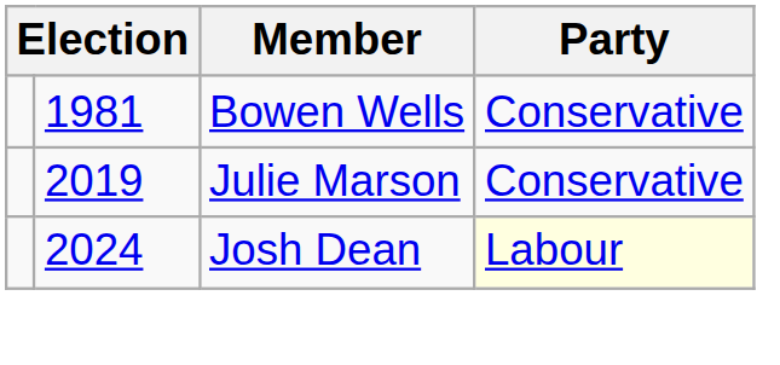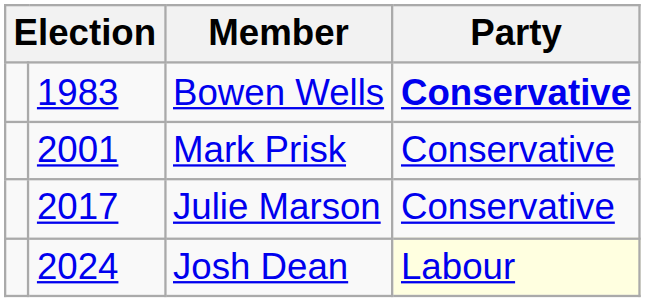Bowen Wells | column 2: 1981 -> 1983
Bowen Wells | Party: normal -> bold
+ row: 2001 | Mark Prisk | Conservative
Julie Marson | column 2: 2019 -> 2017
